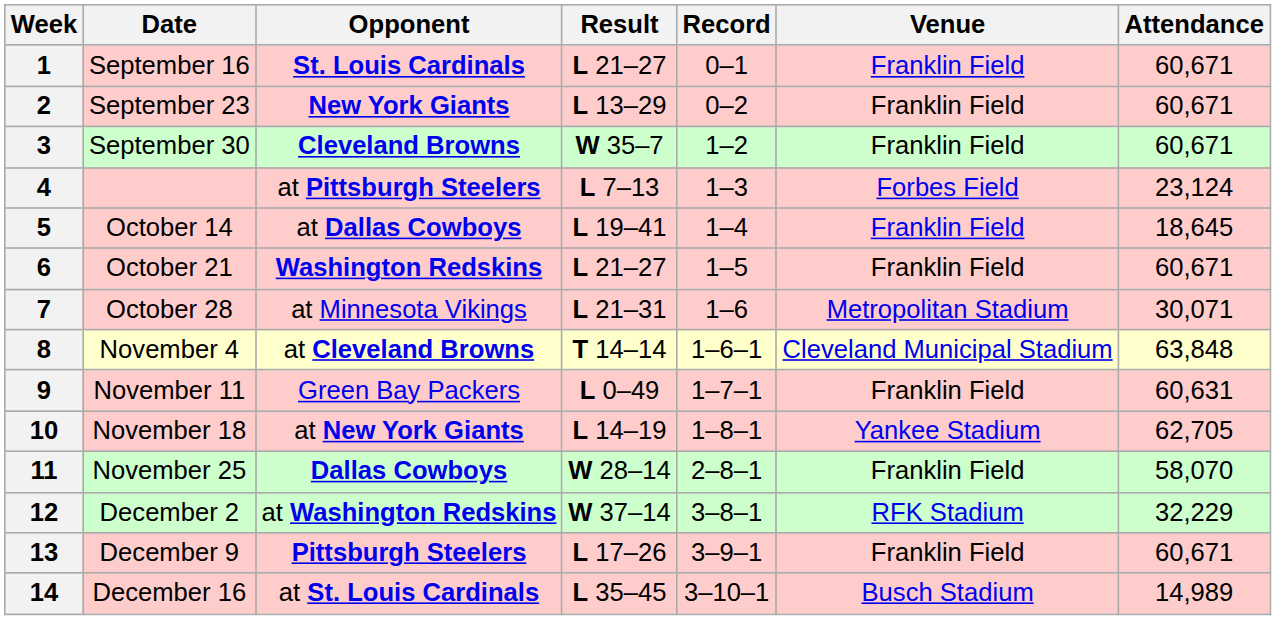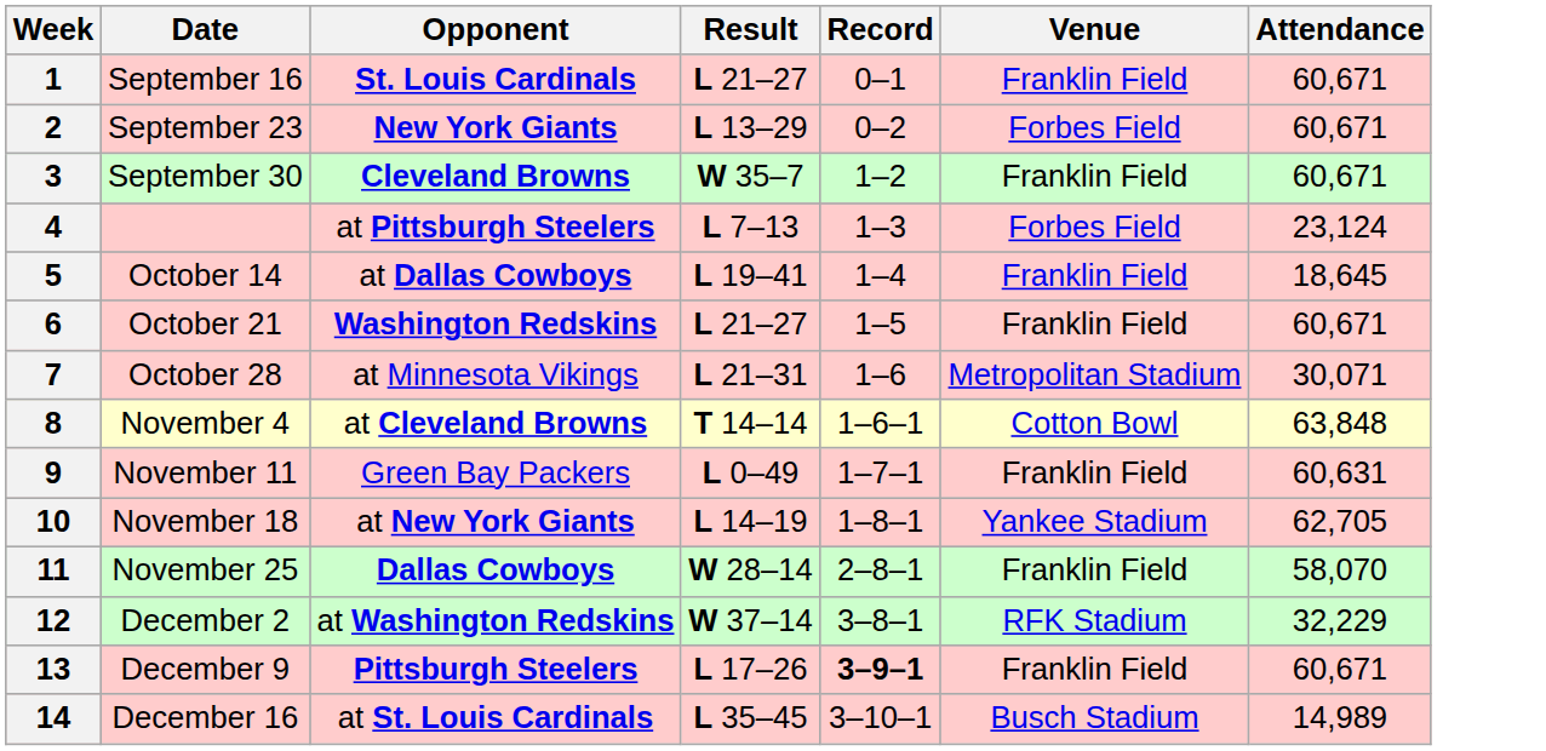2 | Venue: Franklin Field -> Forbes Field
8 | Venue: Cleveland Municipal Stadium -> Cotton Bowl
13 | Record: normal -> bold
